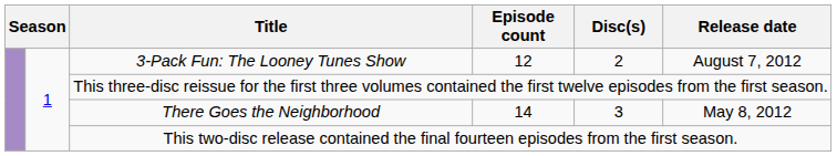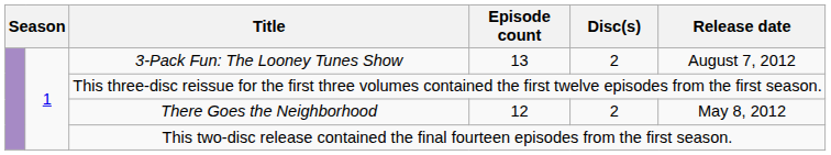3-Pack Fun: The Looney Tunes Show | Episode count: 12 -> 13
There Goes the Neighborhood | Episode count: 14 -> 12
There Goes the Neighborhood | Disc(s): 3 -> 2
